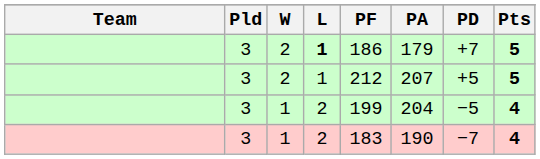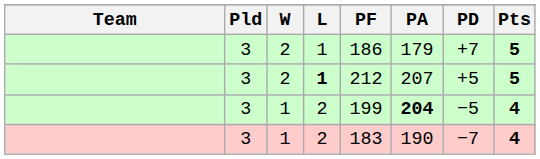row 2 | L: bold -> normal
row 3 | L: normal -> bold
row 4 | PA: normal -> bold
